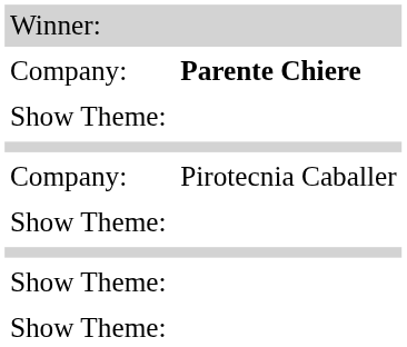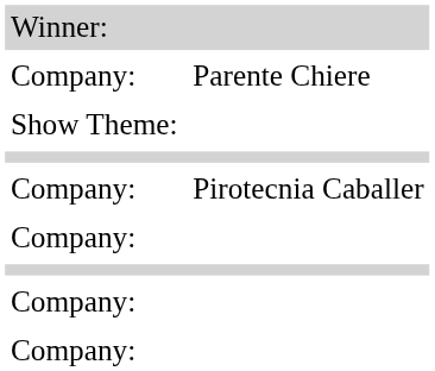row 2 | column 2: bold -> normal
row 5 | column 1: Show Theme: -> Company:
row 6 | column 1: Show Theme: -> Company:
row 7 | column 1: Show Theme: -> Company:
